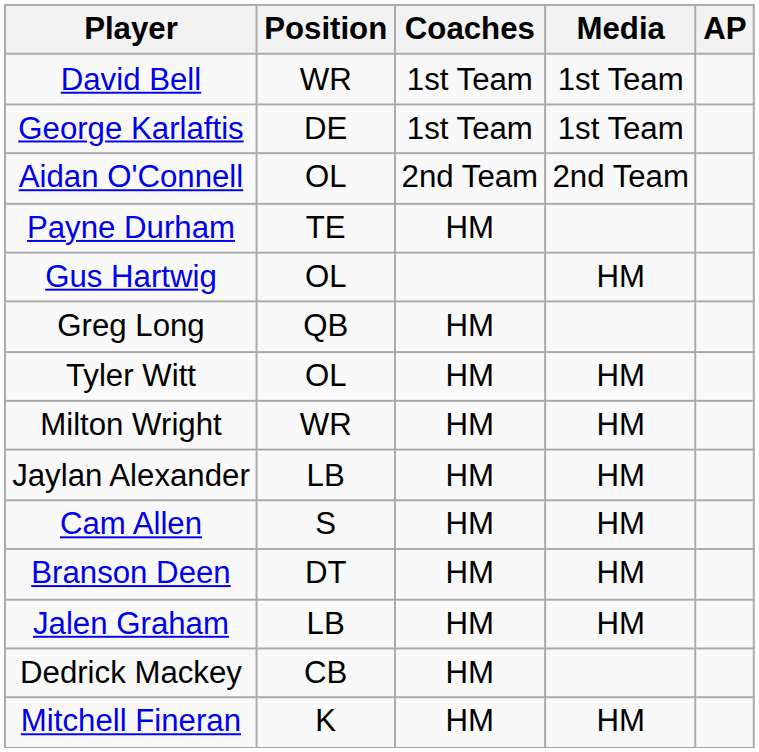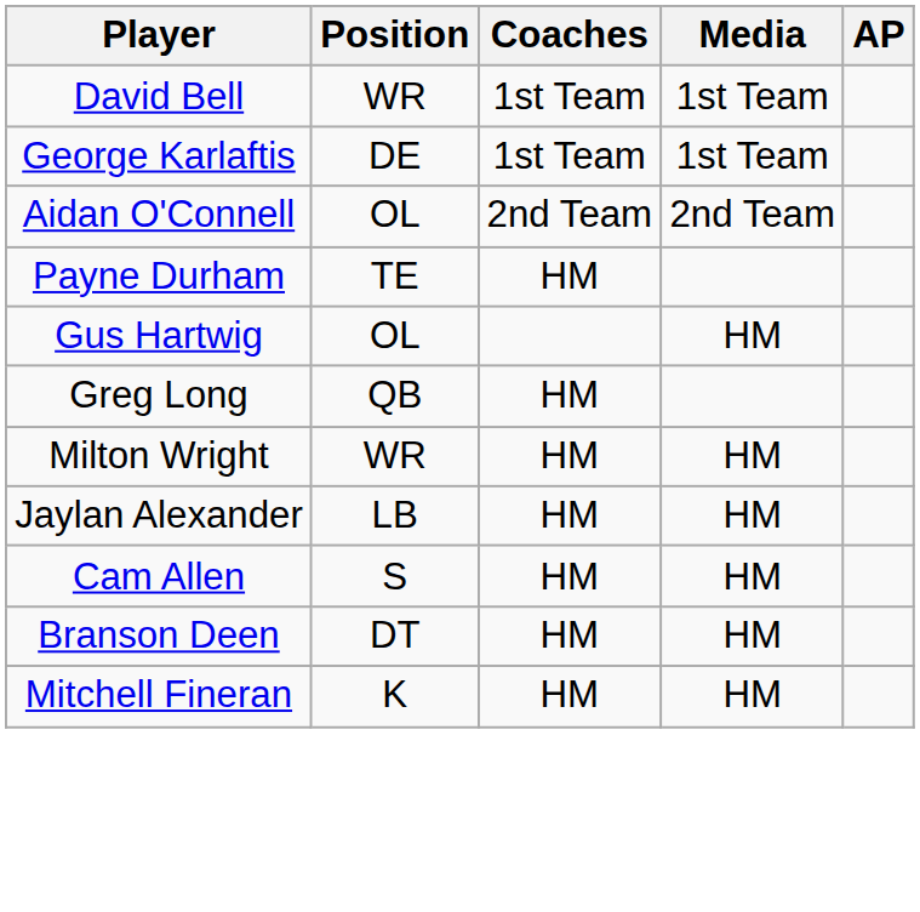- row: Tyler Witt | OL | HM | HM
- row: Jalen Graham | LB | HM | HM
- row: Dedrick Mackey | CB | HM
